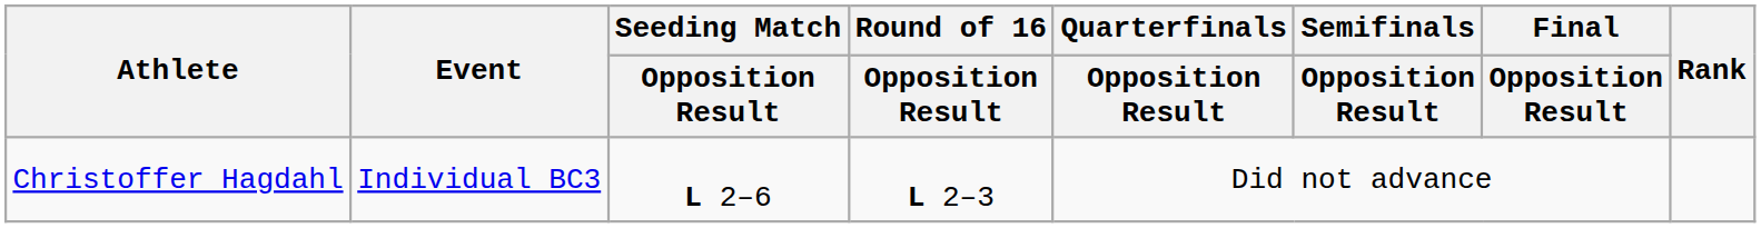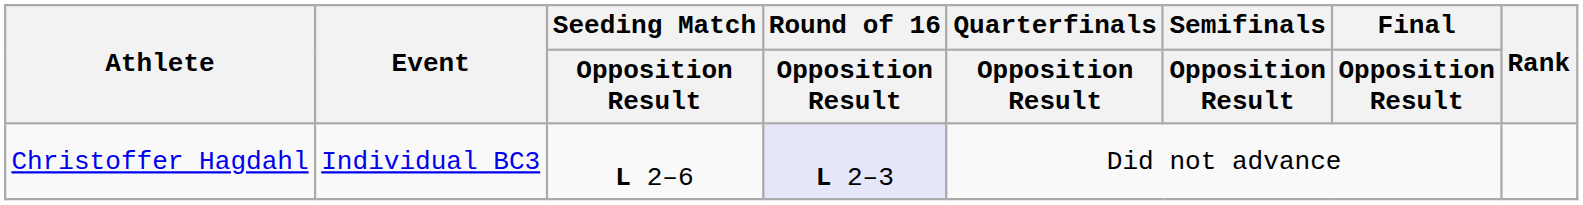Christoffer Hagdahl | Round of 16 / Opposition Result: no background -> lavender background
